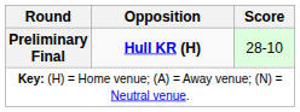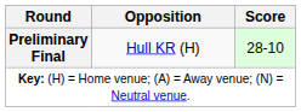Preliminary Final | Opposition: bold -> normal
